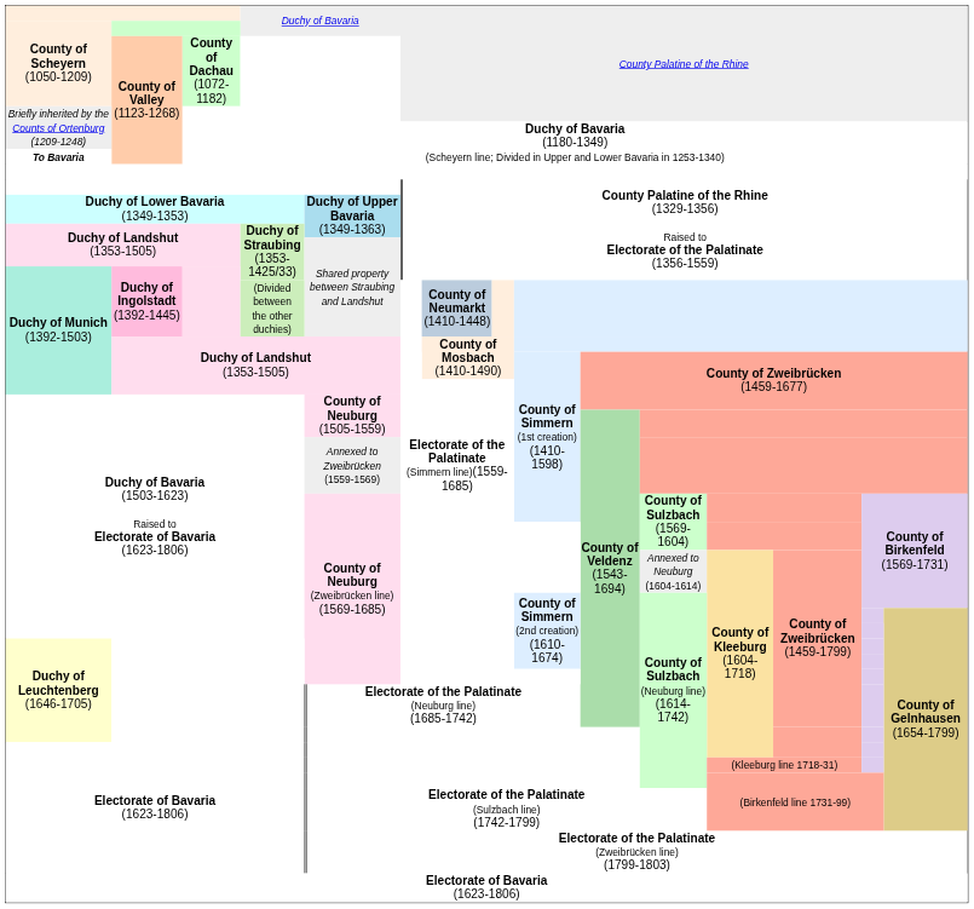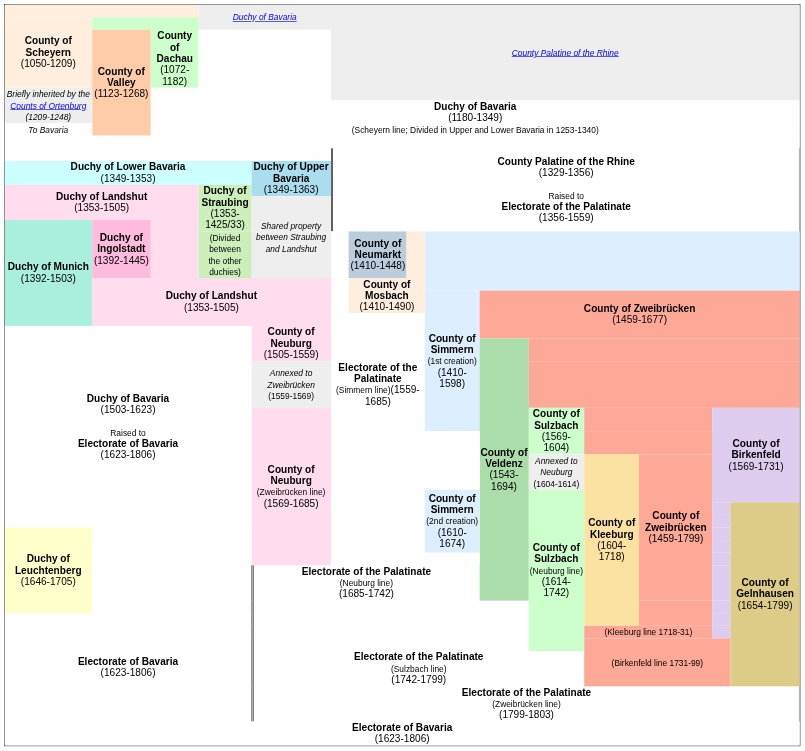To Bavaria | column 1: bold -> normal
